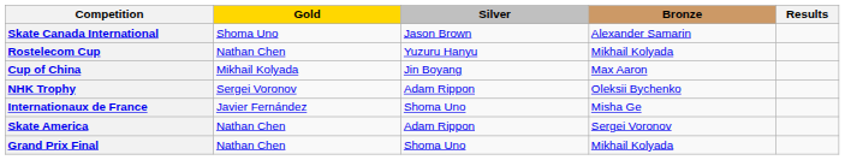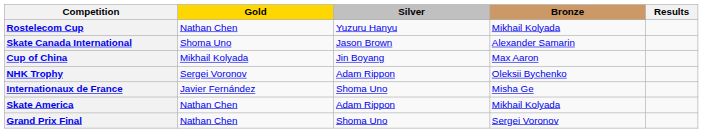rows swapped: Rostelecom Cup <-> Skate Canada International
Skate America | Bronze: Sergei Voronov -> Mikhail Kolyada
Grand Prix Final | Bronze: Mikhail Kolyada -> Sergei Voronov
